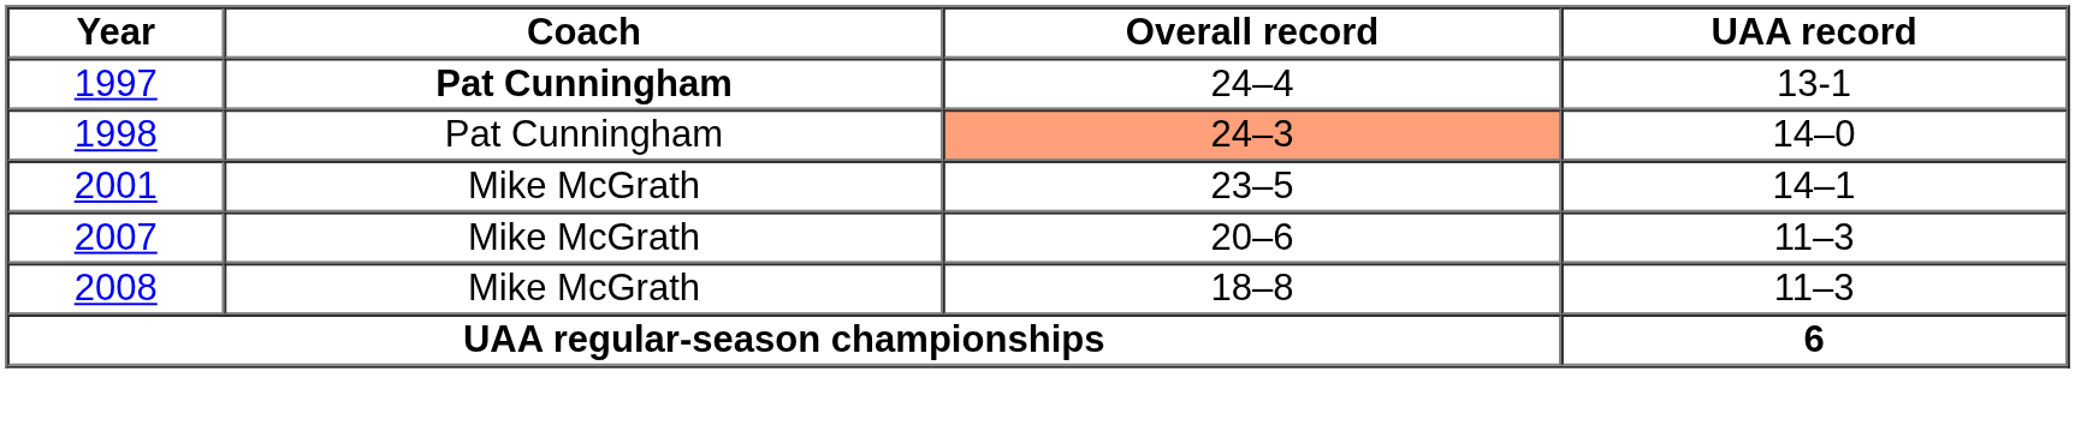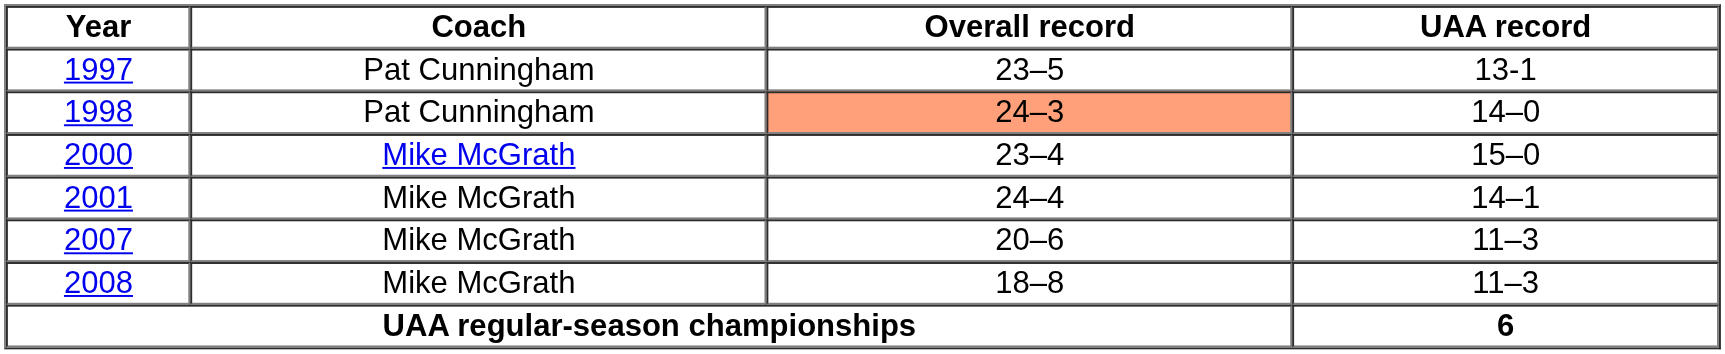1997 | Coach: bold -> normal
1997 | Overall record: 24–4 -> 23–5
+ row: 2000 | Mike McGrath | 23–4 | 15–0
2001 | Overall record: 23–5 -> 24–4
